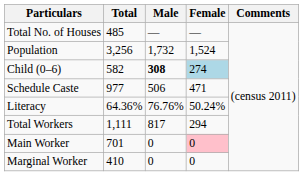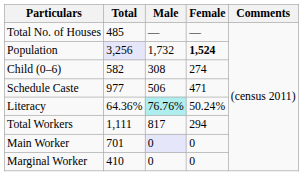Population | Total: no background -> lavender background
Population | Female: normal -> bold
Child (0–6) | Male: bold -> normal
Child (0–6) | Female: lightblue background -> no background
Literacy | Male: no background -> paleturquoise background
Main Worker | Male: no background -> lavender background
Main Worker | Female: pink background -> no background
